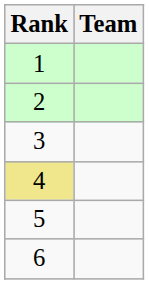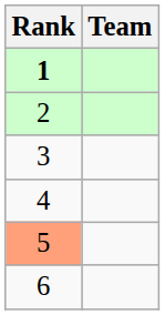1 | Rank: normal -> bold
4 | Rank: khaki background -> no background
5 | Rank: no background -> lightsalmon background
